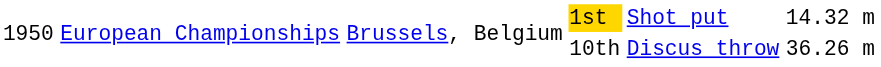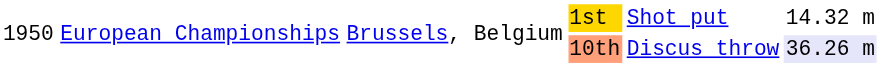row 2 | column 4: no background -> lightsalmon background
row 2 | column 6: no background -> lavender background
